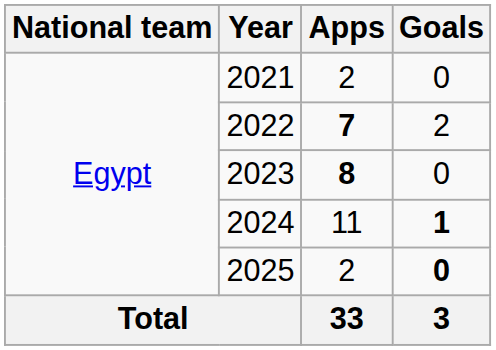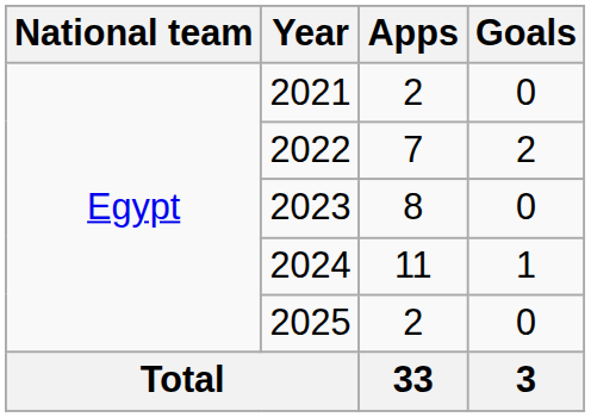2022 | Apps: bold -> normal
2023 | Apps: bold -> normal
2024 | Goals: bold -> normal
2025 | Goals: bold -> normal
